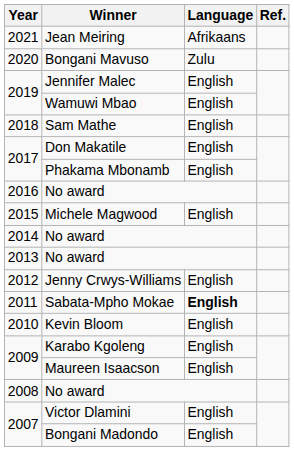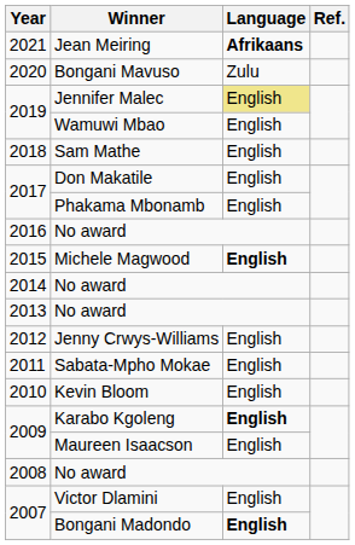Jean Meiring | Language: normal -> bold
Jennifer Malec | Language: no background -> khaki background
Michele Magwood | Language: normal -> bold
Sabata-Mpho Mokae | Language: bold -> normal
Karabo Kgoleng | Language: normal -> bold
Bongani Madondo | Language: normal -> bold
